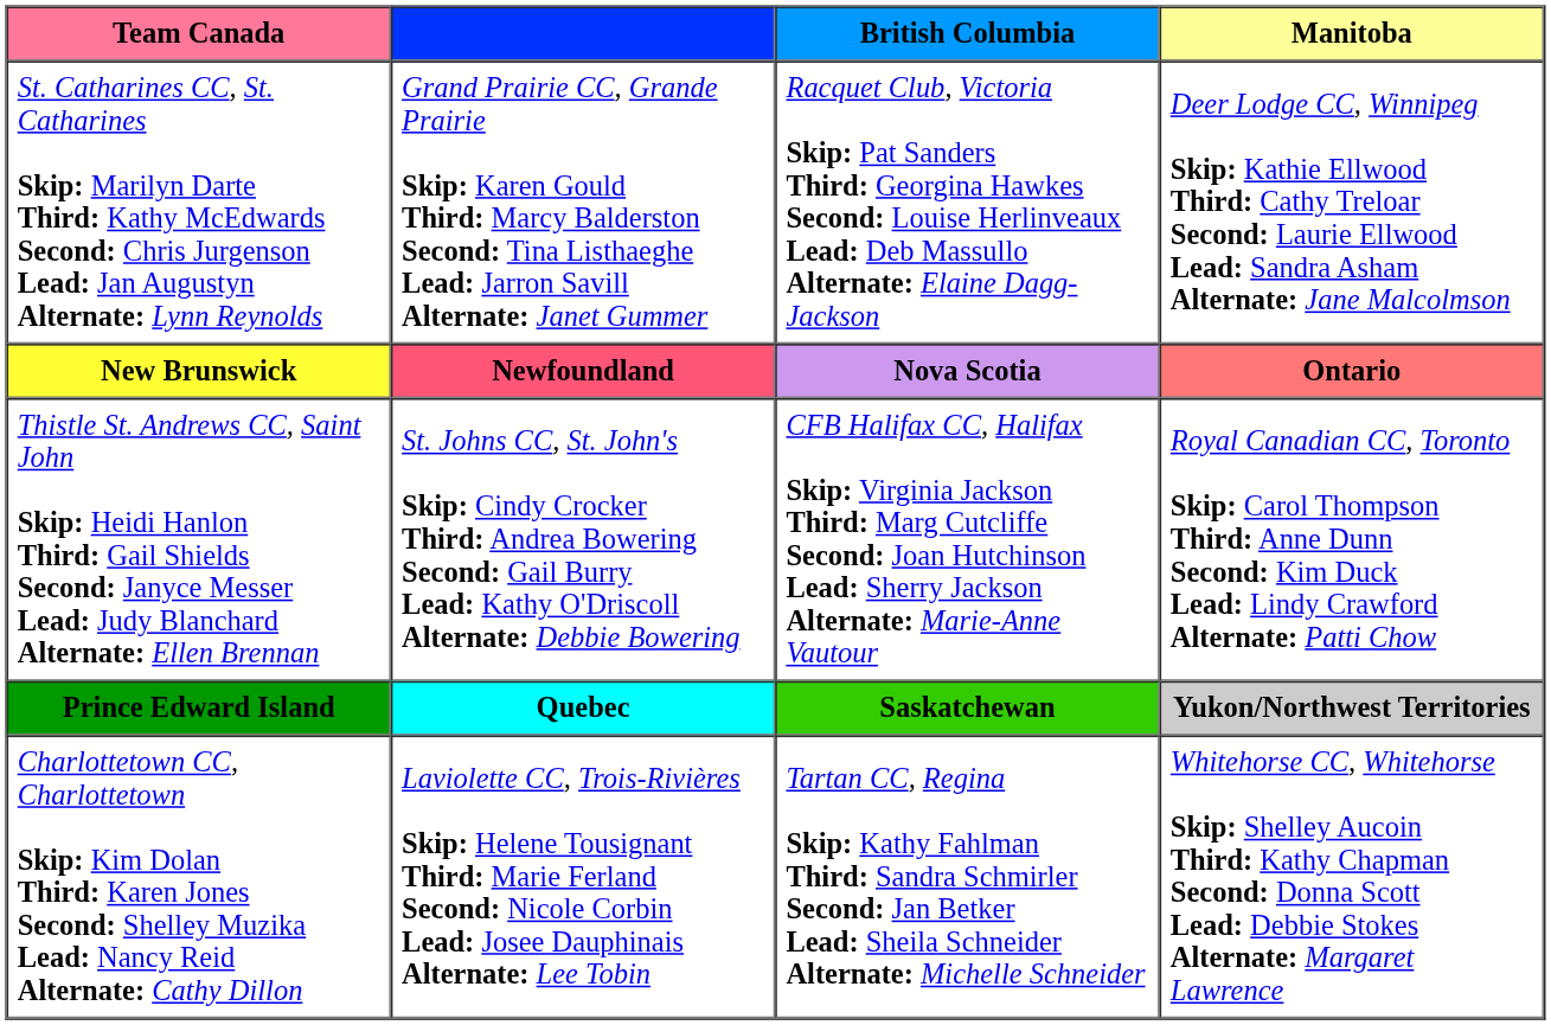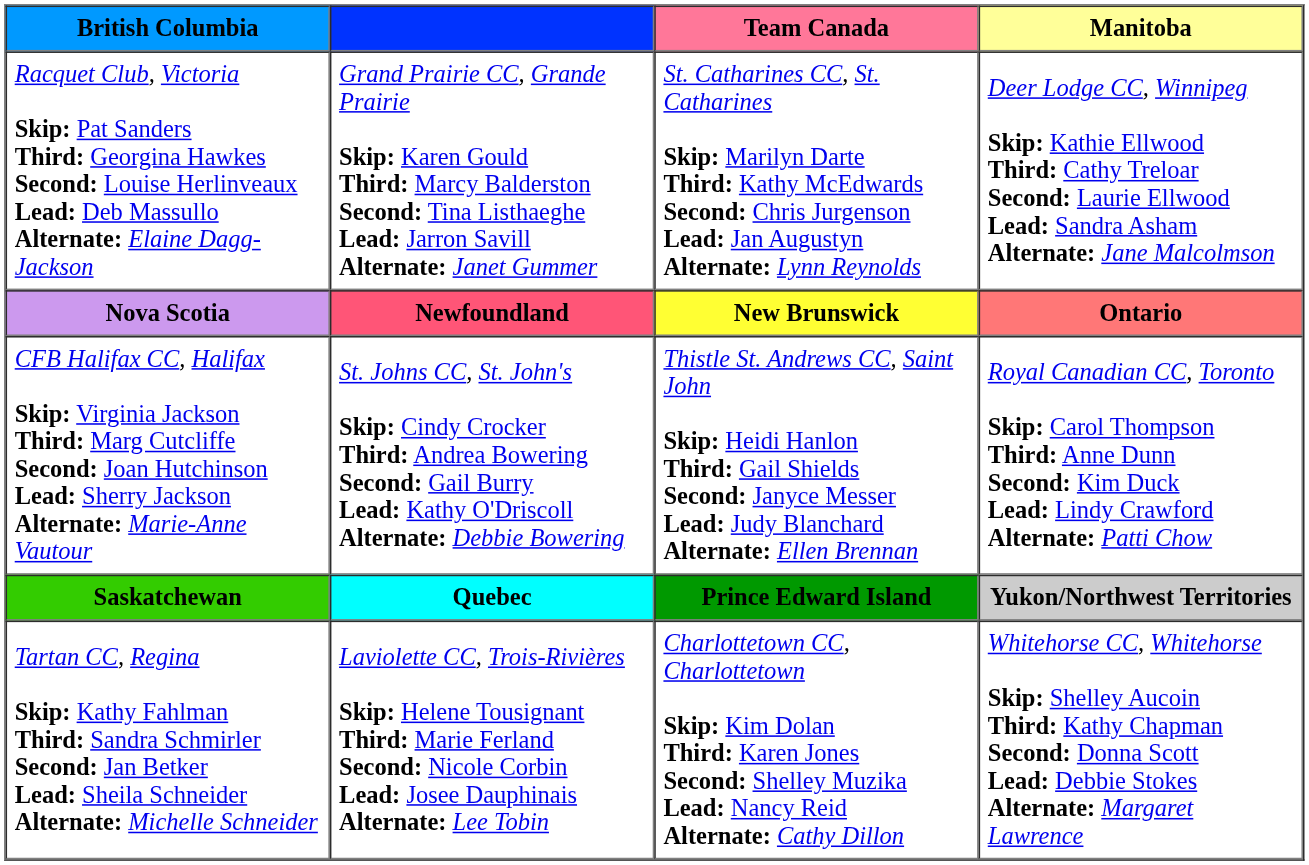columns swapped: Team Canada <-> British Columbia
